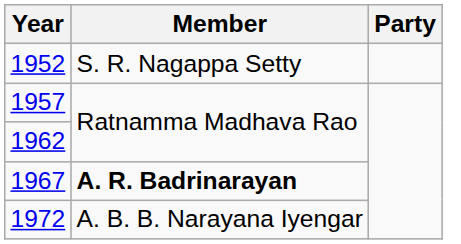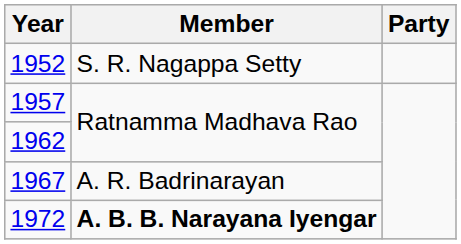1967 | Member: bold -> normal
1972 | Member: normal -> bold
